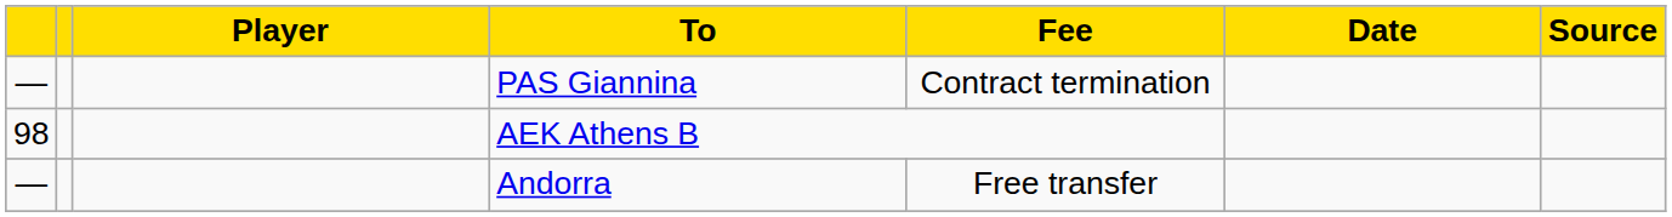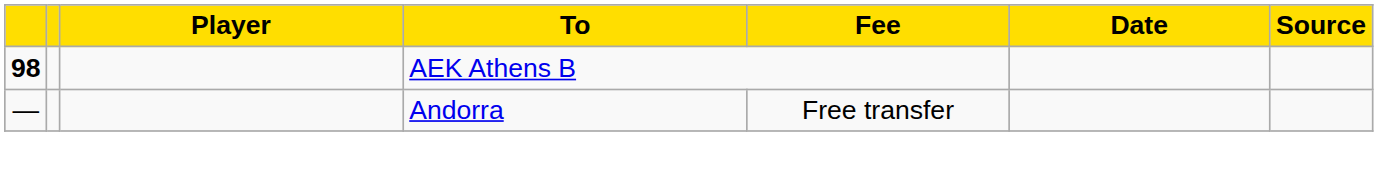- row: — | PAS Giannina | Contract termination
AEK Athens Β | column 1: normal -> bold
